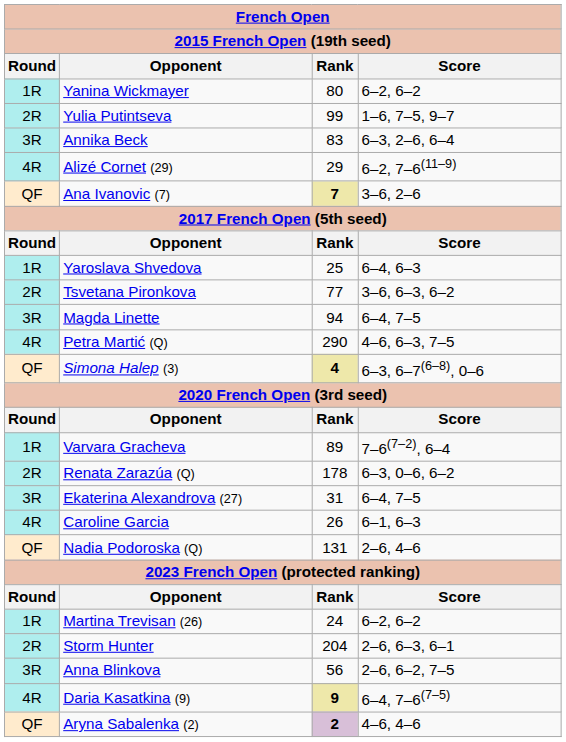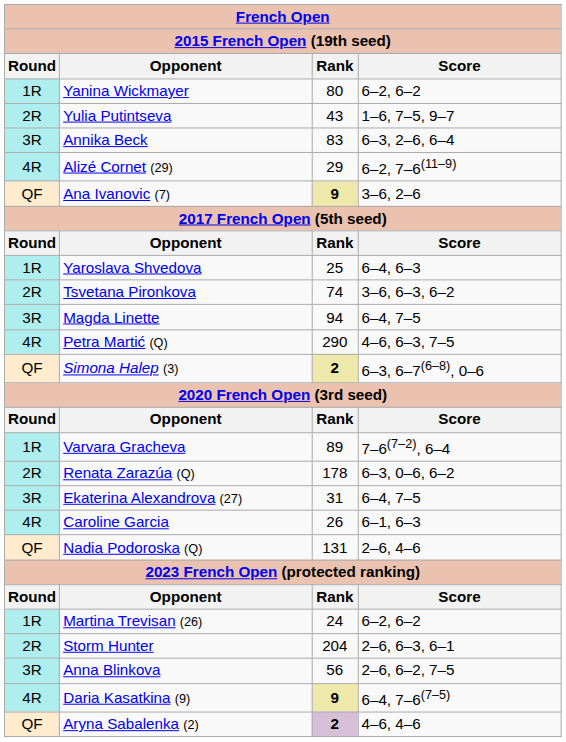Yulia Putintseva | Rank: 99 -> 43
Ana Ivanovic (7) | Rank: 7 -> 9
Tsvetana Pironkova | Rank: 77 -> 74
Simona Halep (3) | Rank: 4 -> 2
